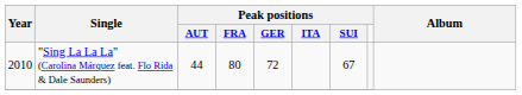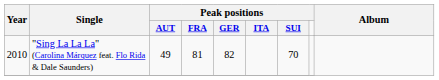row 3 | Peak positions / AUT: 44 -> 49
row 3 | Peak positions / FRA: 80 -> 81
row 3 | Peak positions / GER: 72 -> 82
row 3 | Peak positions / SUI: 67 -> 70
